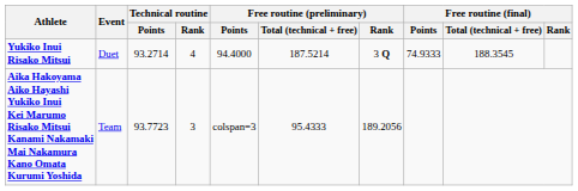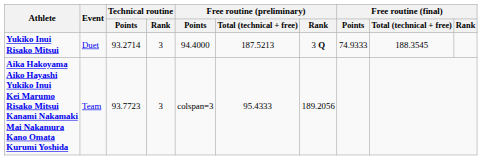Yukiko Inui Risako Mitsui | Technical routine / Rank: 4 -> 3
Yukiko Inui Risako Mitsui | Free routine (preliminary) / Total (technical + free): 187.5214 -> 187.5213
